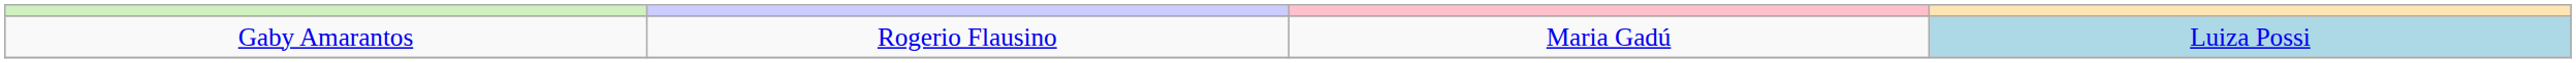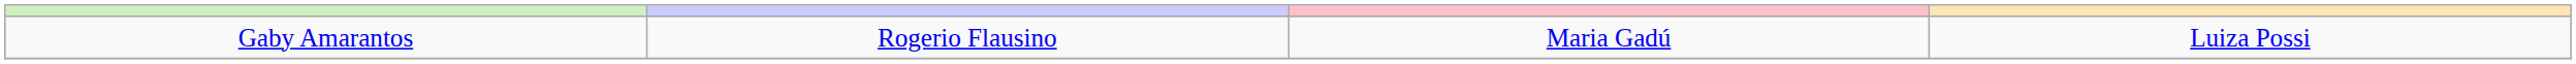Gaby Amarantos | column 4: lightblue background -> no background
